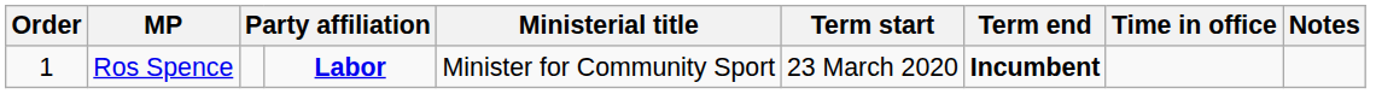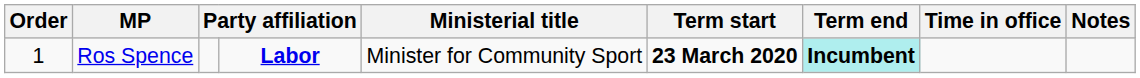Ros Spence | Term start: normal -> bold
Ros Spence | Term end: no background -> paleturquoise background
